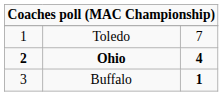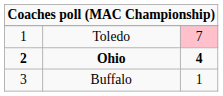Toledo | column 3: no background -> pink background
Buffalo | column 3: bold -> normal
